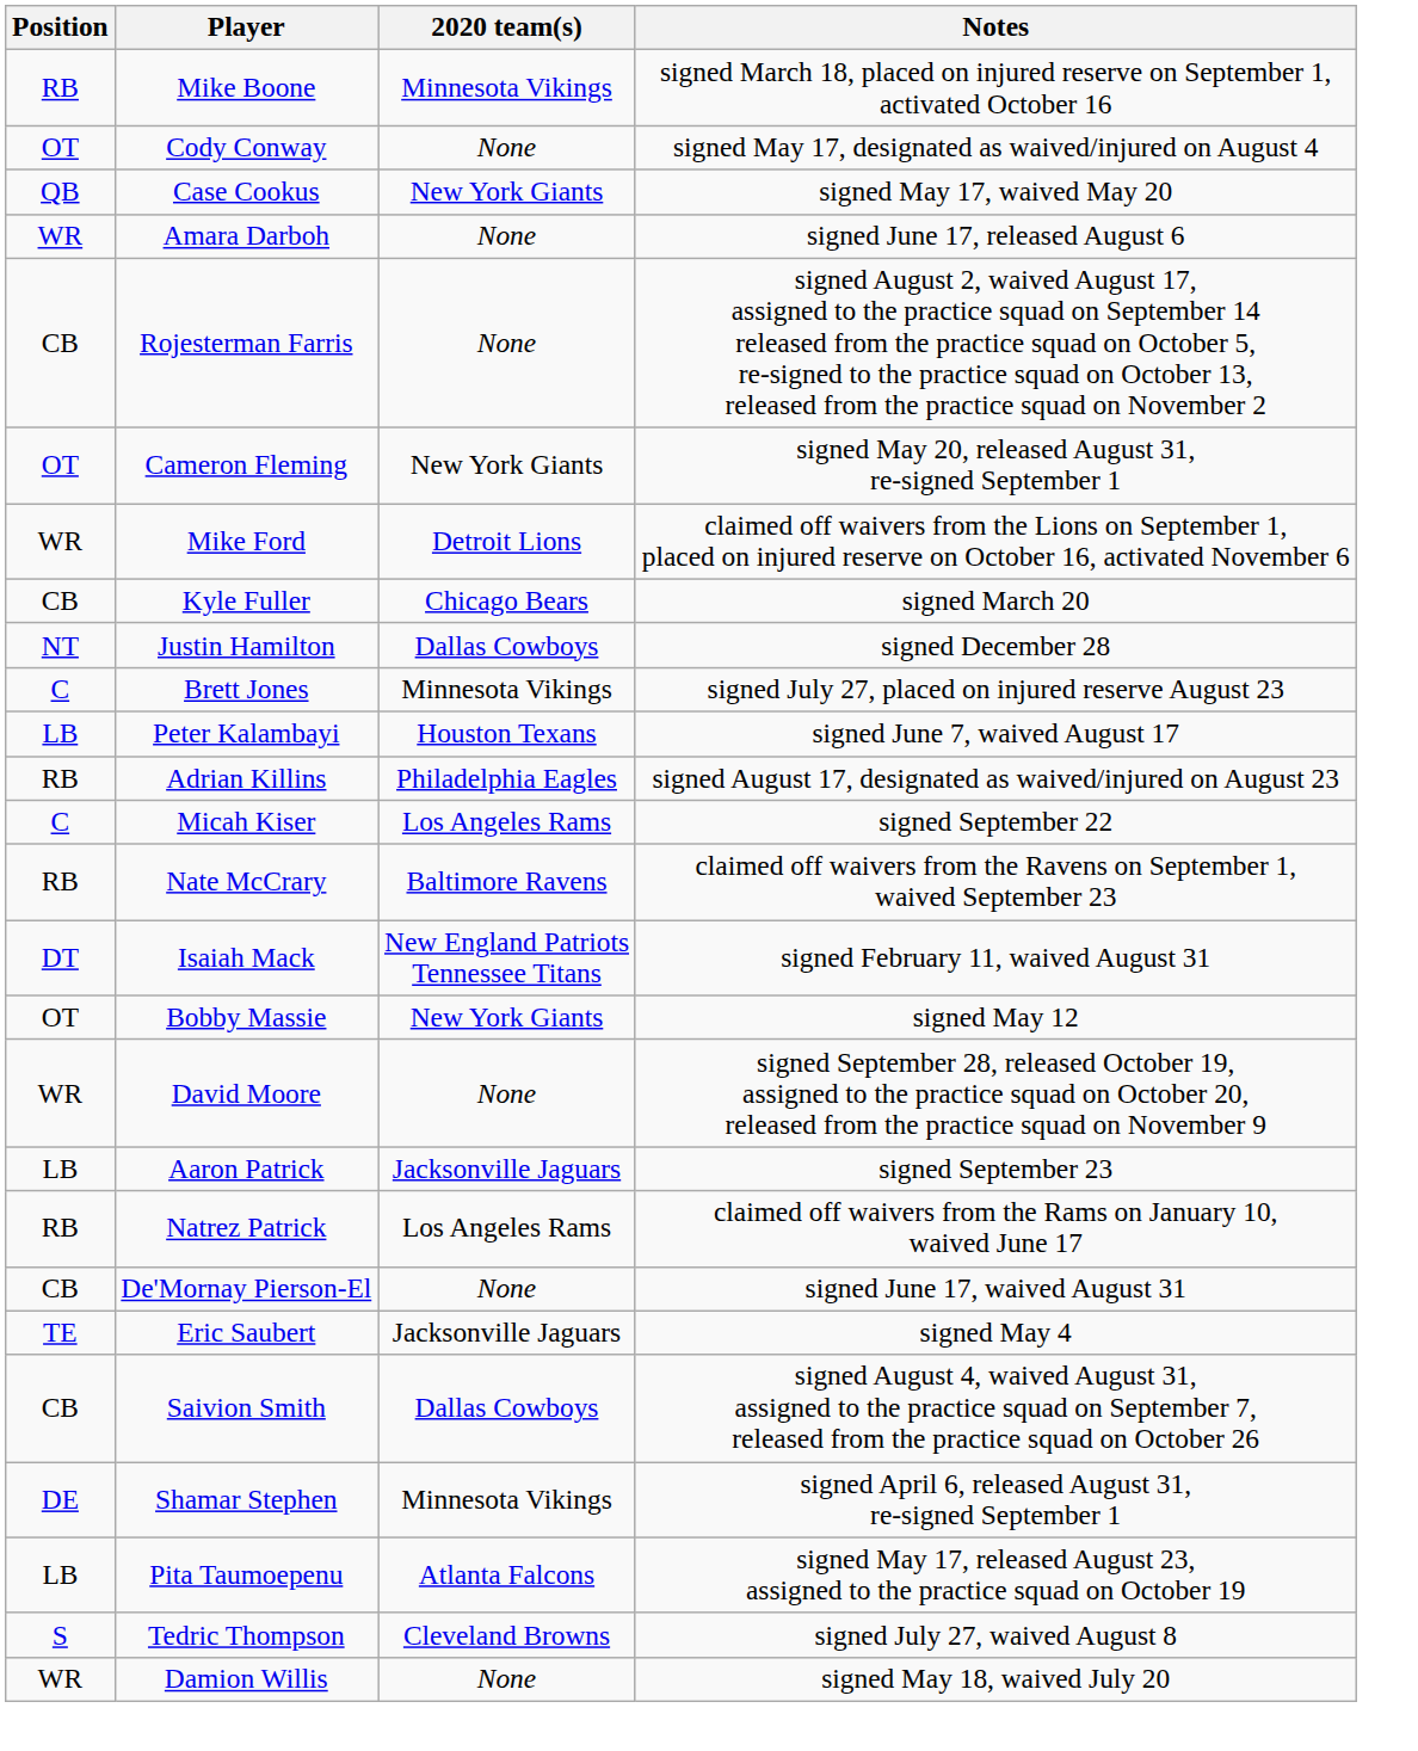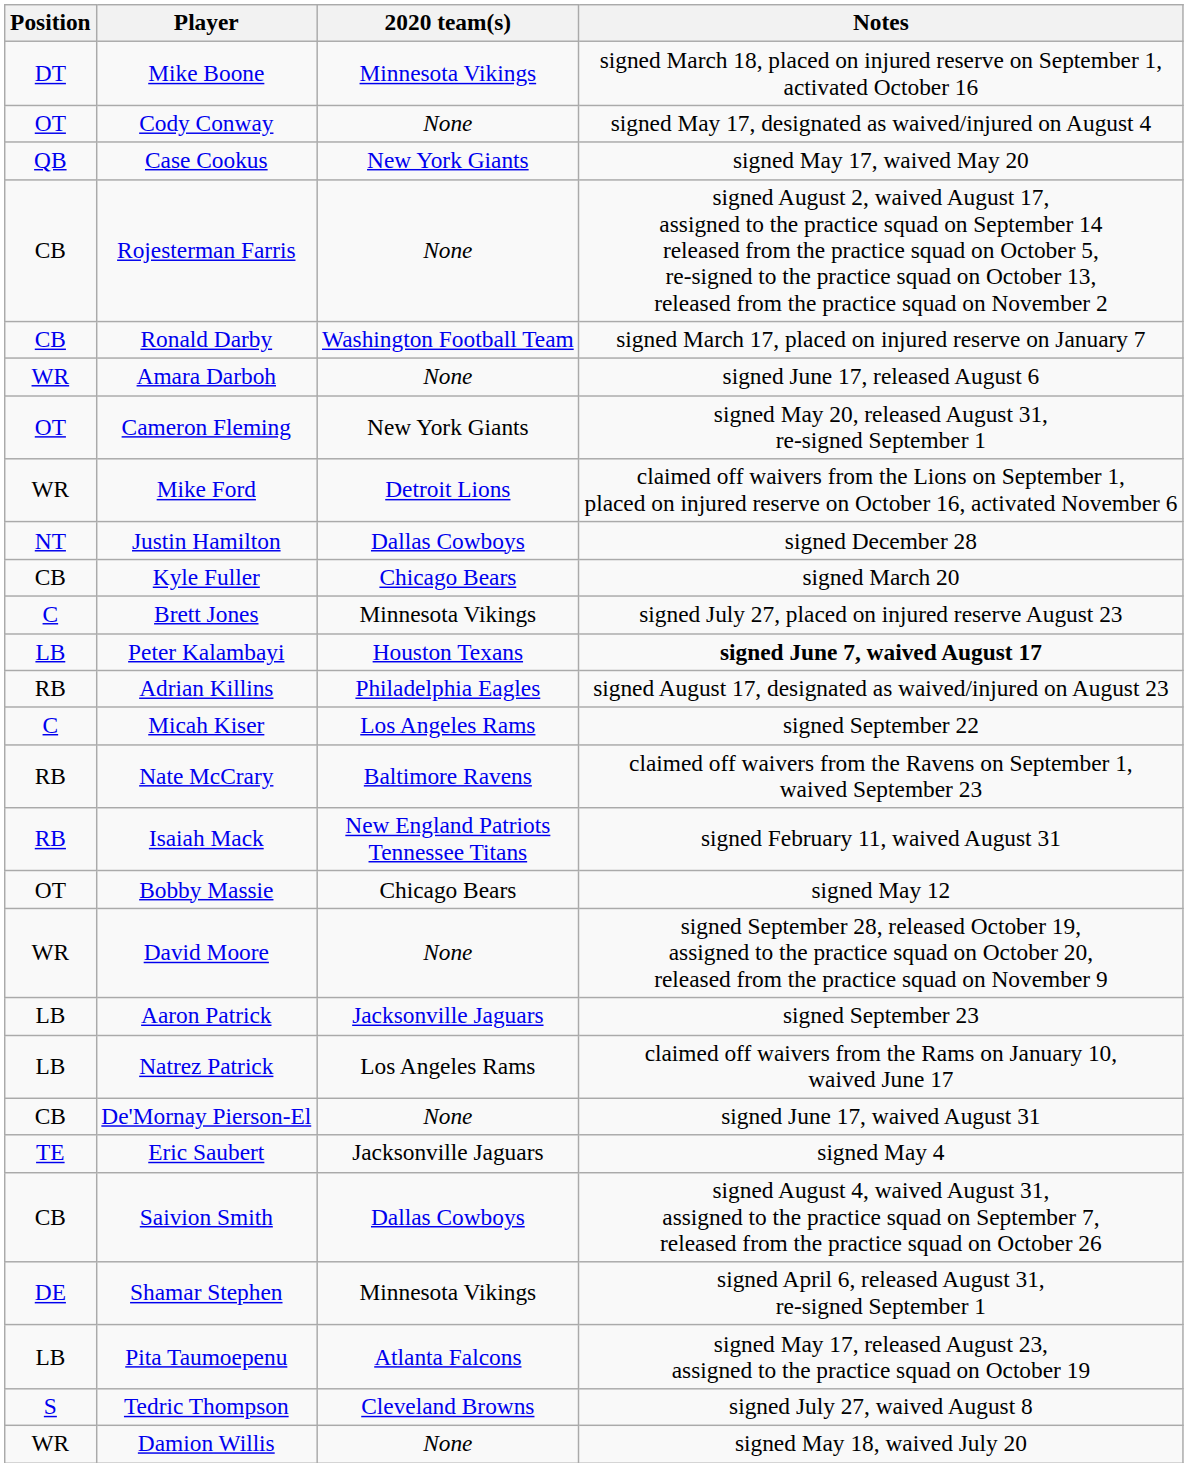Mike Boone | Position: RB -> DT
rows swapped: Amara Darboh <-> Rojesterman Farris
+ row: CB | Ronald Darby | Washington Football Team | signed March 17, placed on injured reserve on January 7
rows swapped: Kyle Fuller <-> Justin Hamilton
Peter Kalambayi | Notes: normal -> bold
Isaiah Mack | Position: DT -> RB
Bobby Massie | 2020 team(s): New York Giants -> Chicago Bears
Natrez Patrick | Position: RB -> LB
